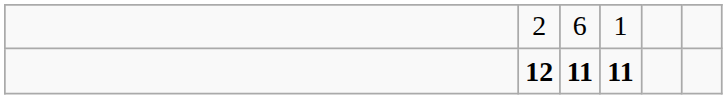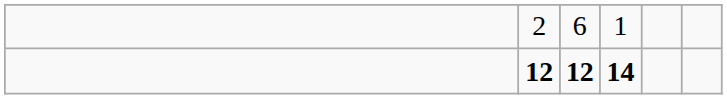row 2 | column 3: 11 -> 12
row 2 | column 4: 11 -> 14
